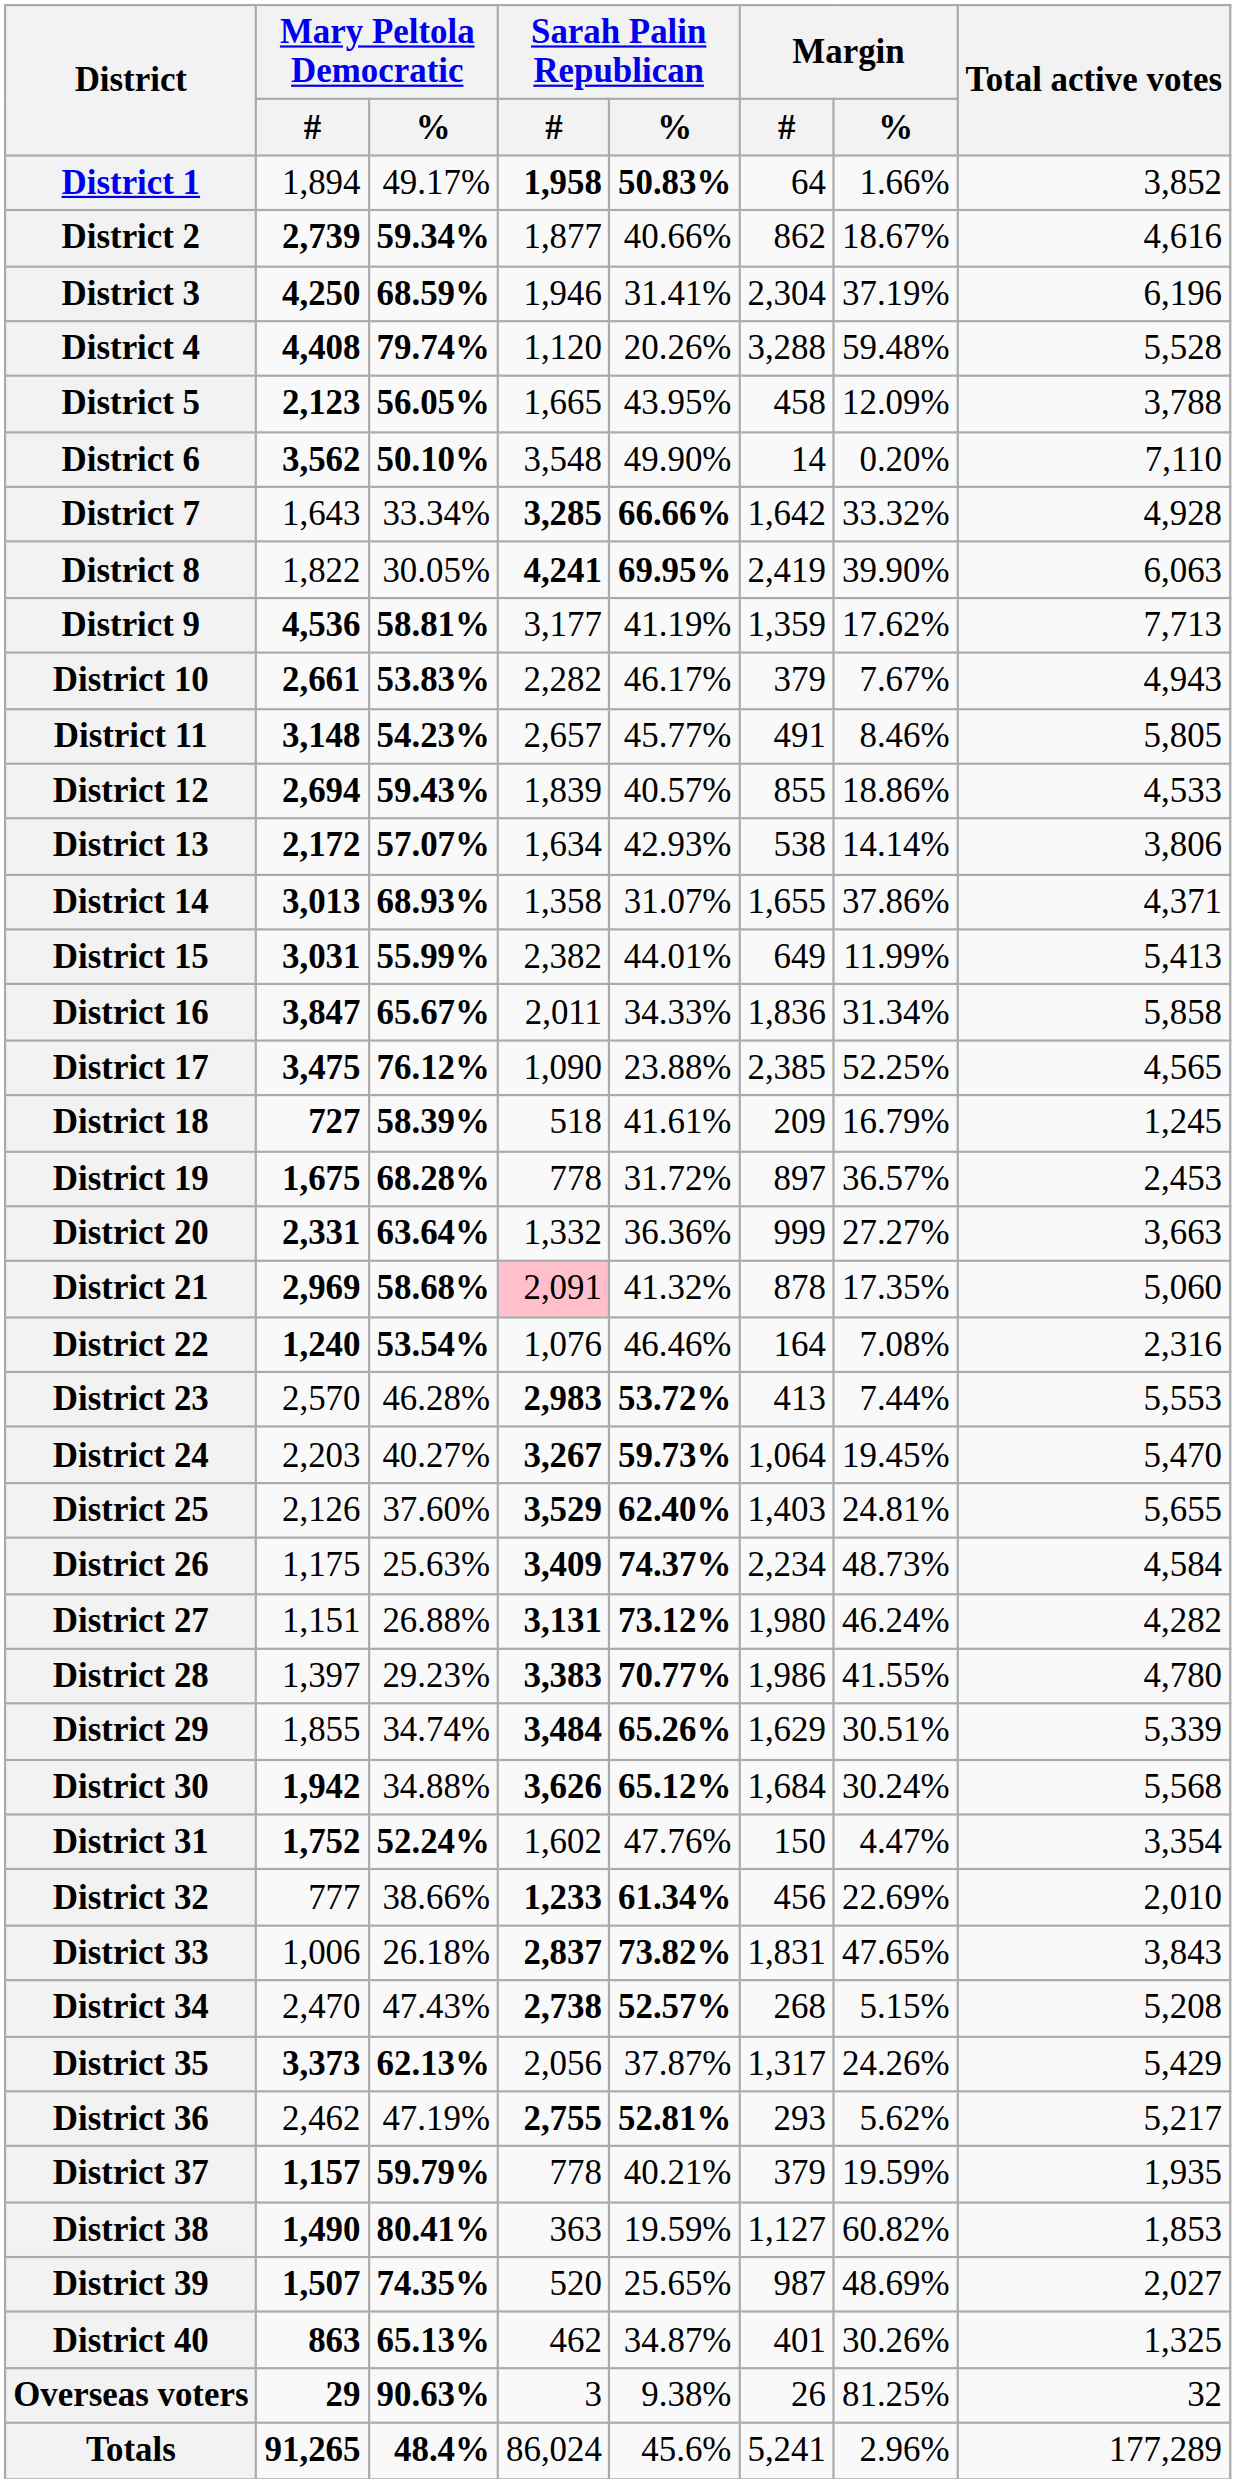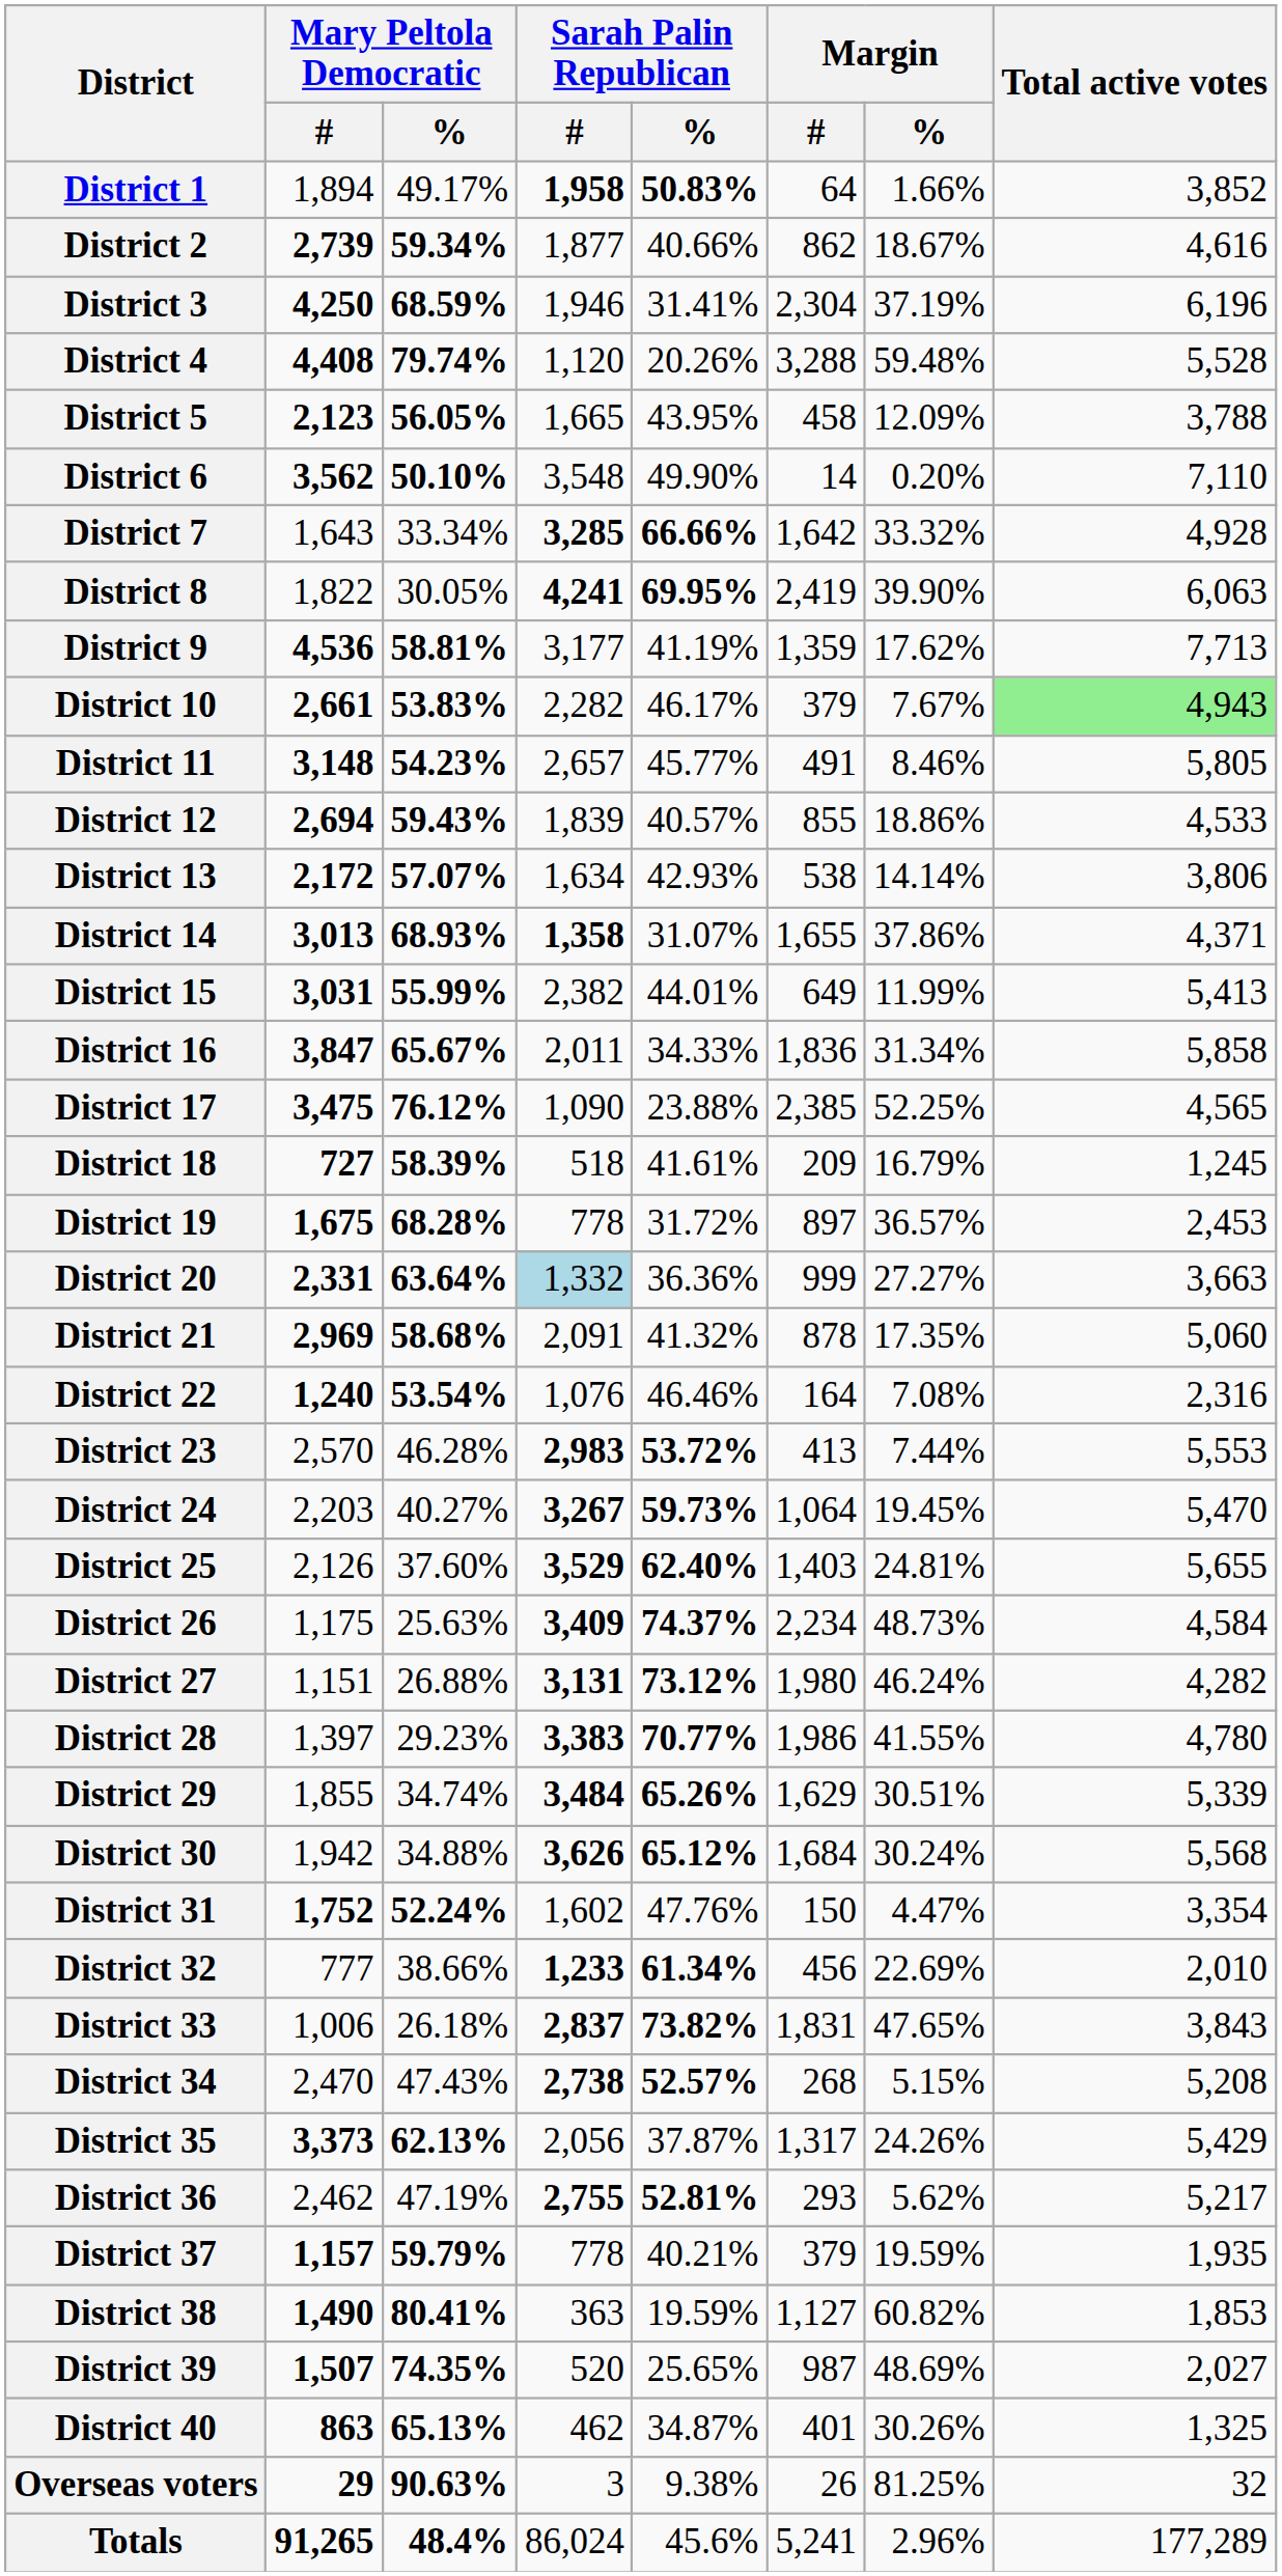District 10 | Total active votes: no background -> lightgreen background
District 14 | Sarah Palin Republican / #: normal -> bold
District 20 | Sarah Palin Republican / #: no background -> lightblue background
District 21 | Sarah Palin Republican / #: pink background -> no background
District 30 | Mary Peltola Democratic / #: bold -> normal
